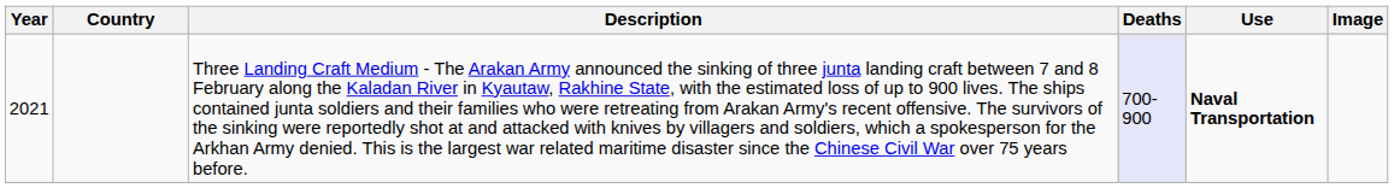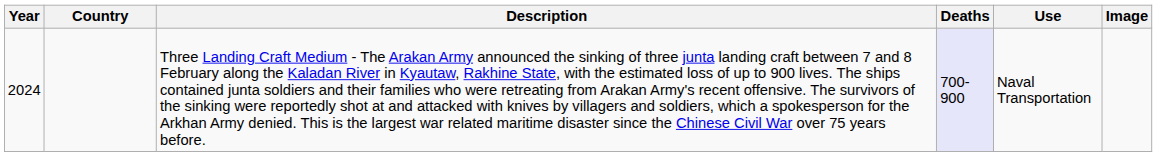row 2 | Year: 2021 -> 2024
row 2 | Use: bold -> normal
